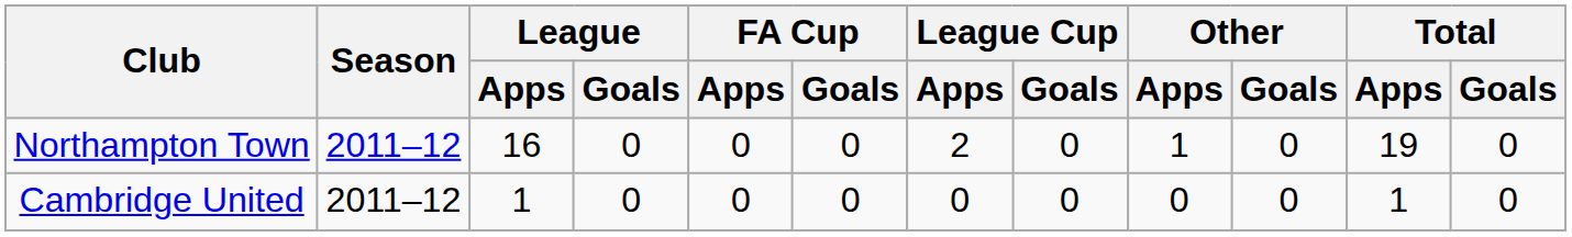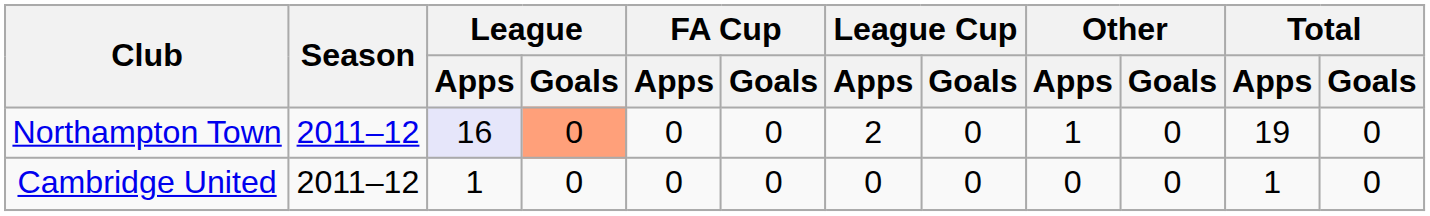Northampton Town | League / Apps: no background -> lavender background
Northampton Town | League / Goals: no background -> lightsalmon background
